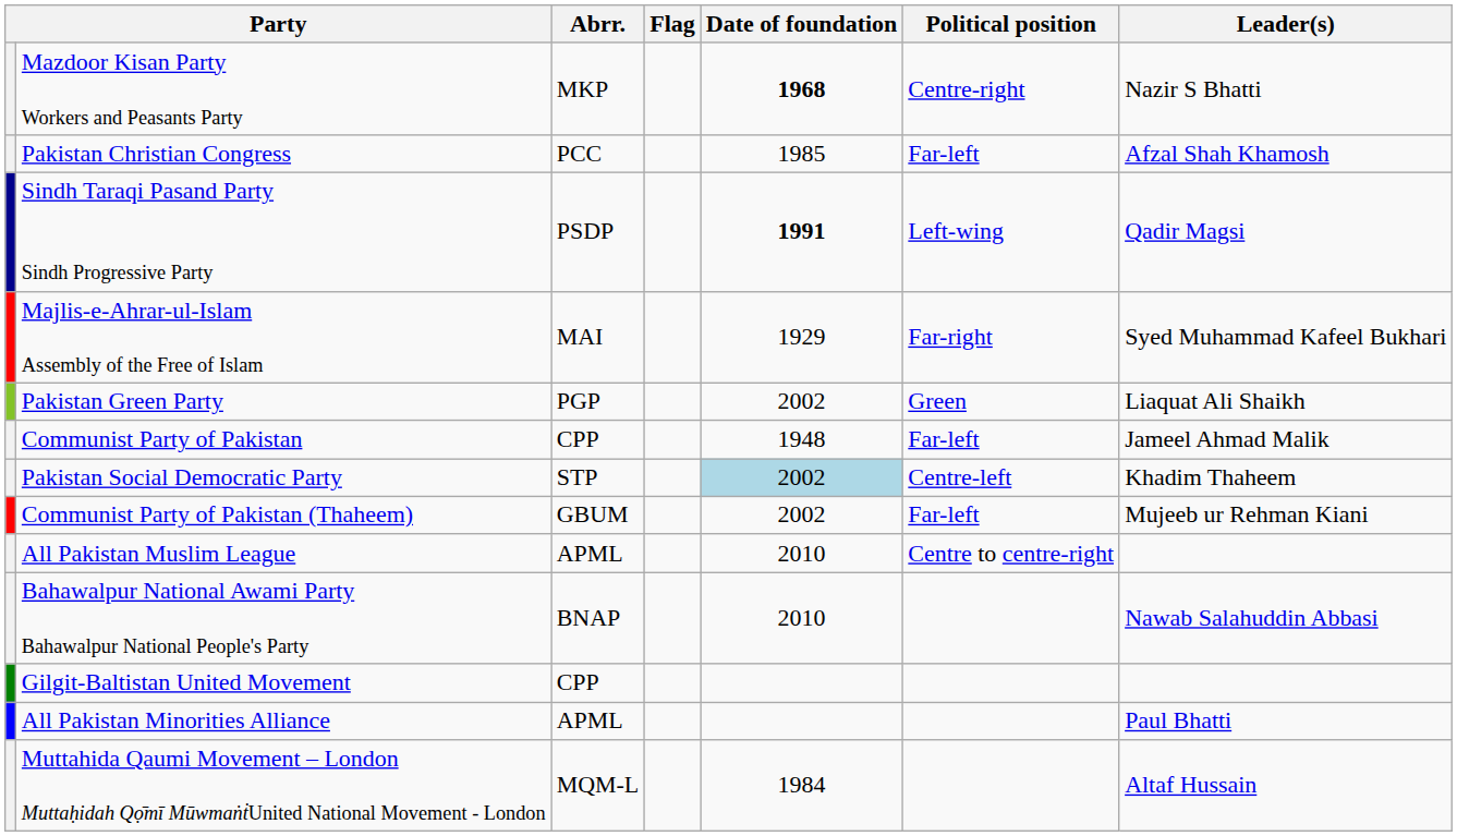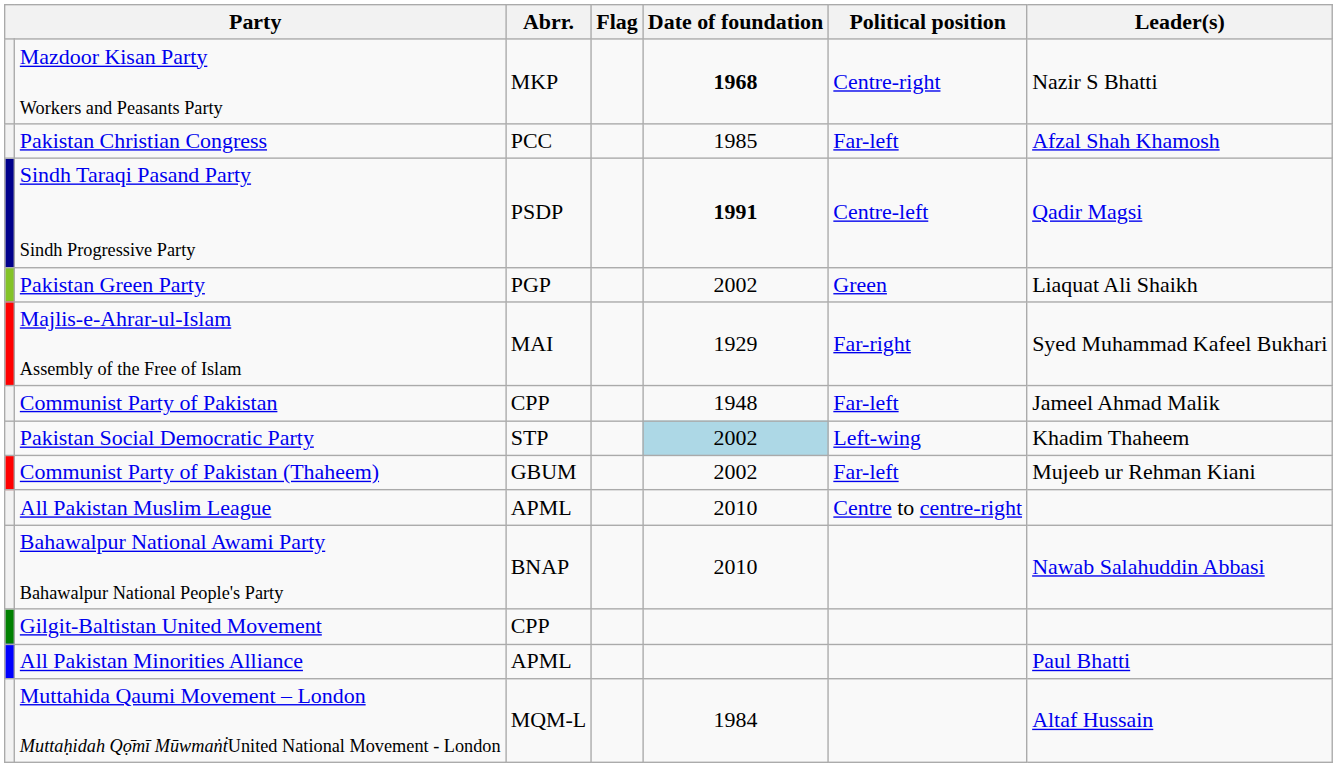Sindh Taraqi Pasand Party Sindh Progressive Party | Political position: Left-wing -> Centre-left
rows swapped: Pakistan Green Party <-> Majlis-e-Ahrar-ul-Islam Assembly of the Free of Islam
Pakistan Social Democratic Party | Political position: Centre-left -> Left-wing
